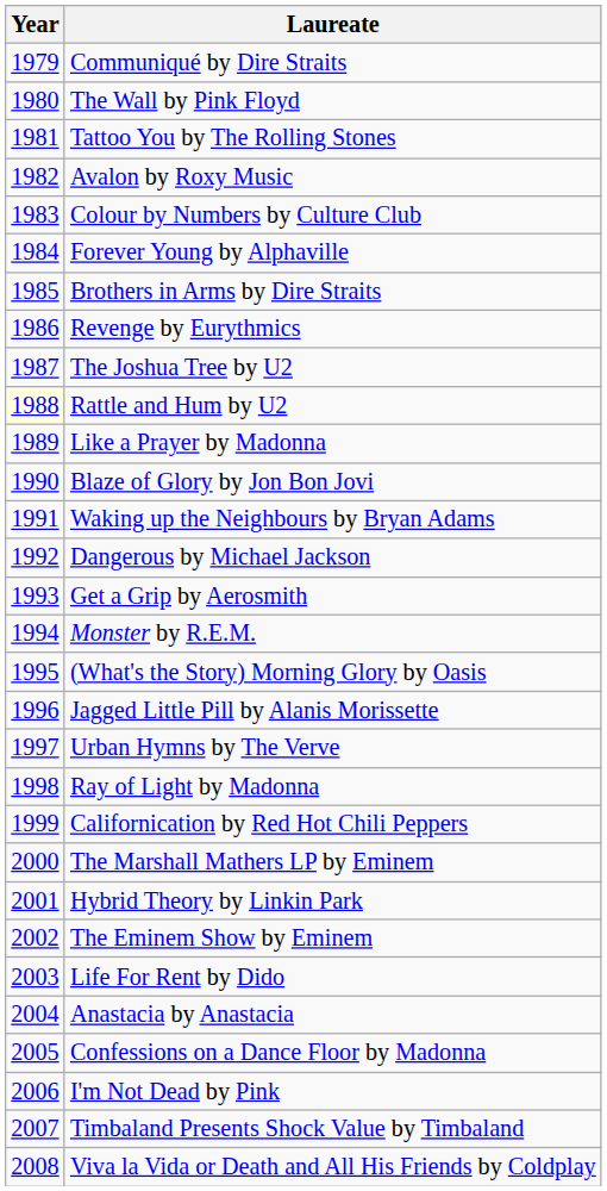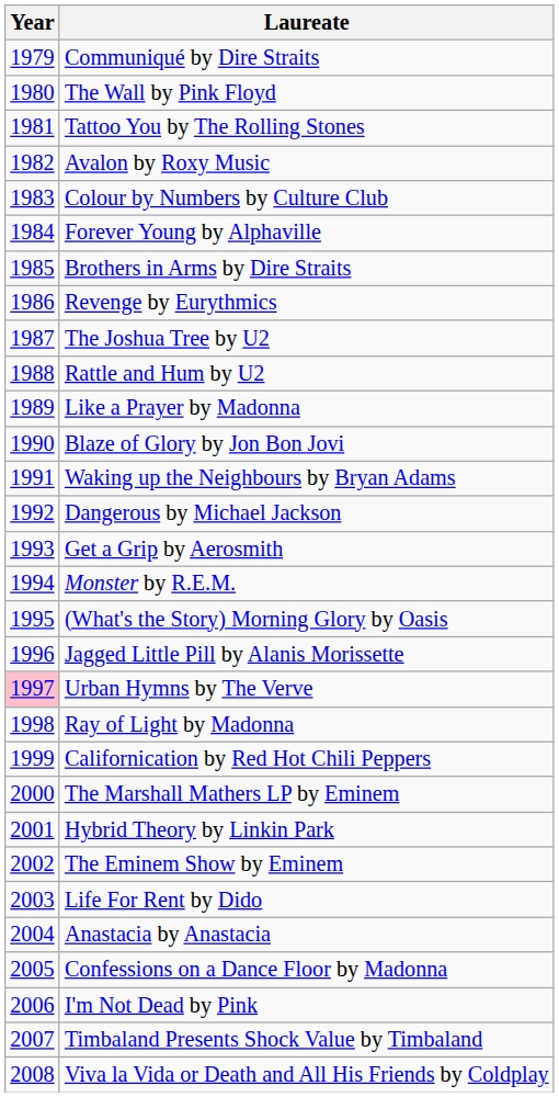Rattle and Hum by U2 | Year: lightyellow background -> no background
Urban Hymns by The Verve | Year: no background -> pink background
